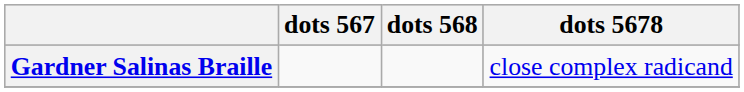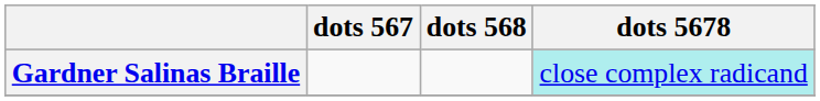Gardner Salinas Braille | dots 5678: no background -> paleturquoise background
